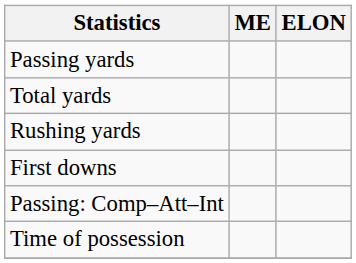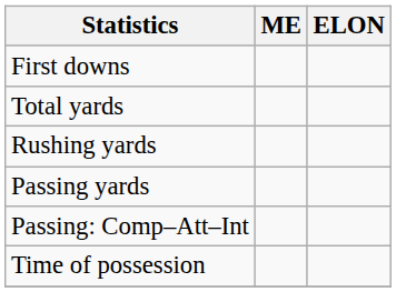rows swapped: First downs <-> Passing yards
